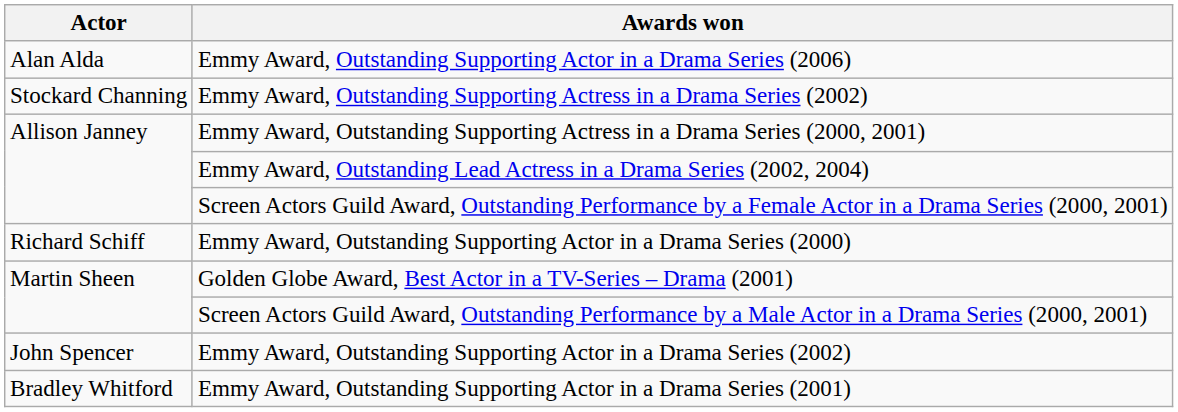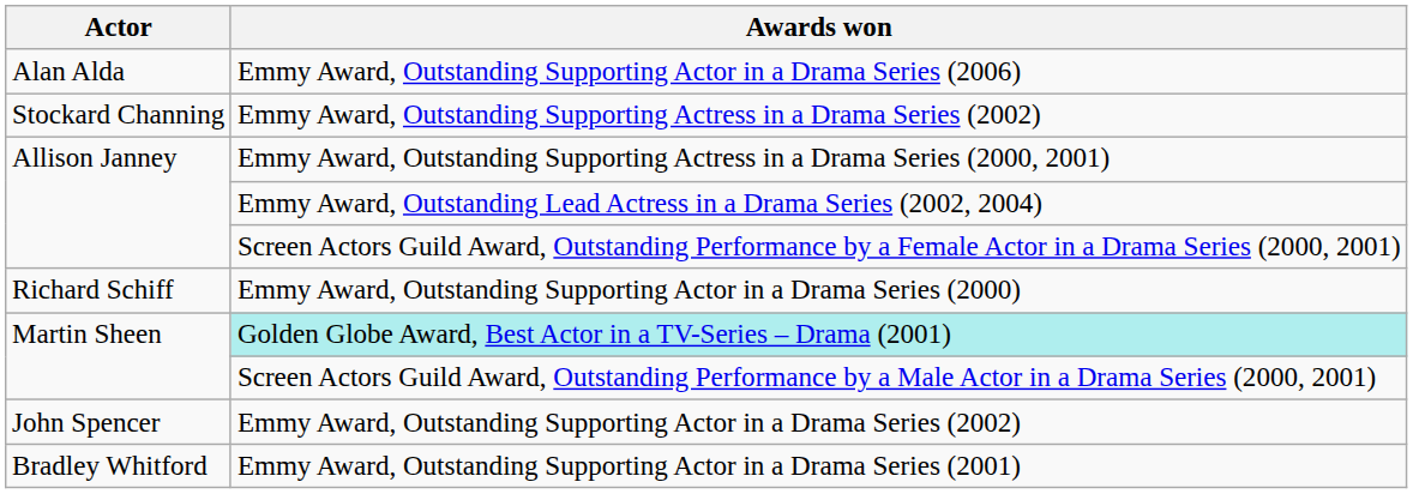Golden Globe Award, Best Actor in a TV-Series – Drama (2001) | Awards won: no background -> paleturquoise background
